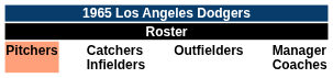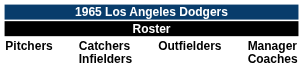Pitchers | column 1: lightsalmon background -> no background
